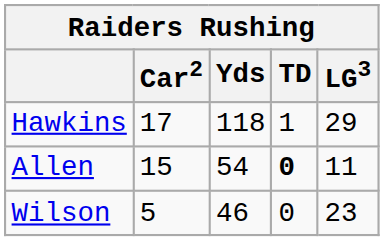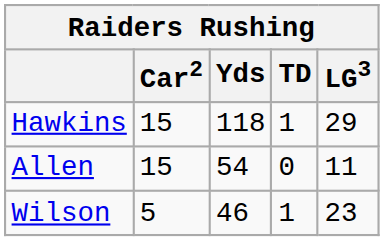Hawkins | Car2: 17 -> 15
Allen | TD: bold -> normal
Wilson | TD: 0 -> 1
